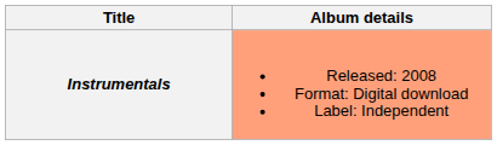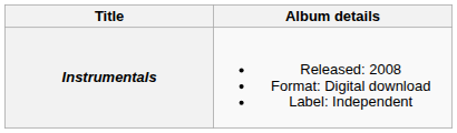Instrumentals | Album details: lightsalmon background -> no background
